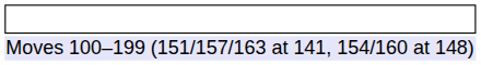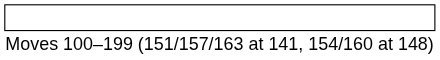row 1 | column 1: lavender background -> no background
